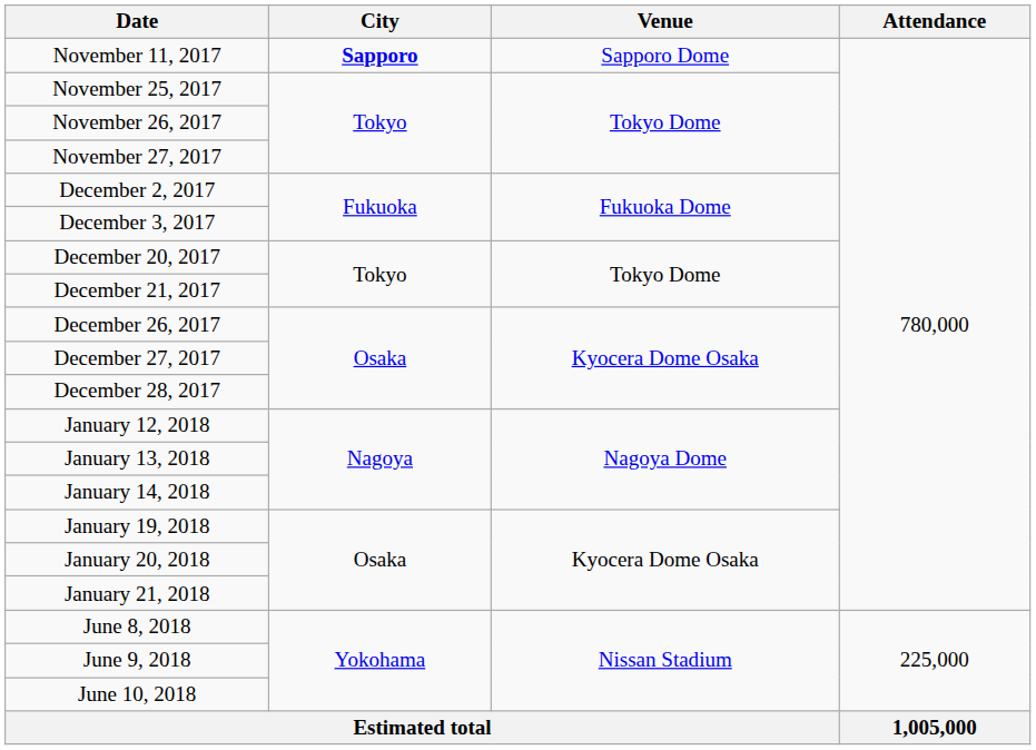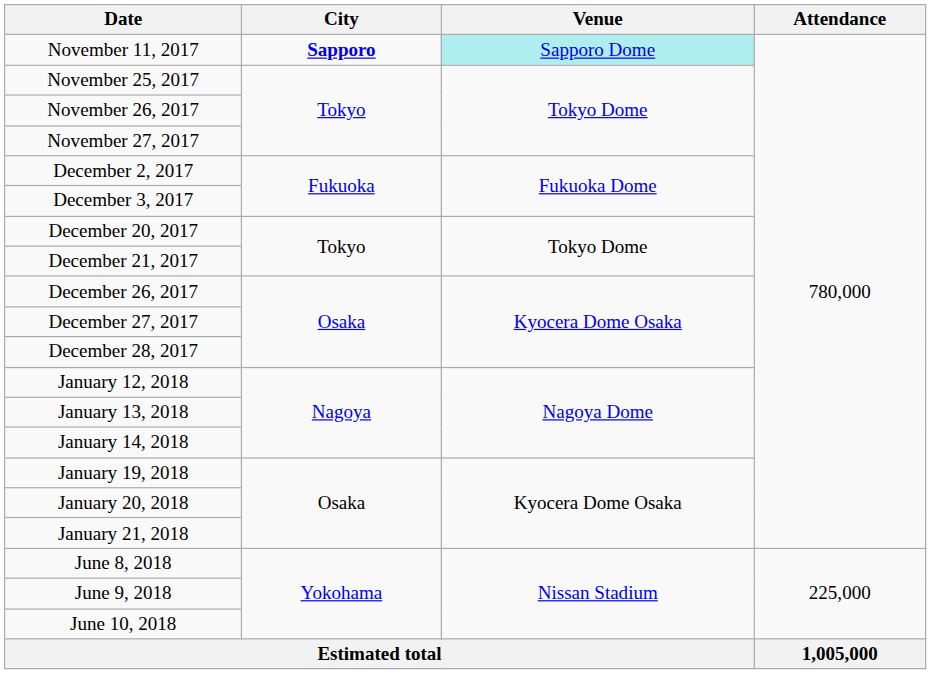November 11, 2017 | Venue: no background -> paleturquoise background
